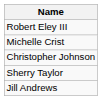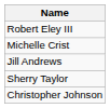row 4 | column 1: Christopher Johnson -> Jill Andrews
row 6 | column 1: Jill Andrews -> Christopher Johnson
